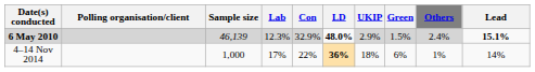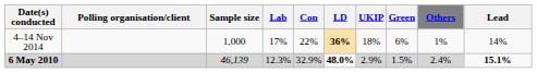rows swapped: 4–14 Nov 2014 <-> 6 May 2010
